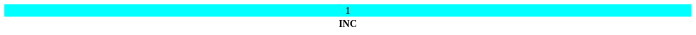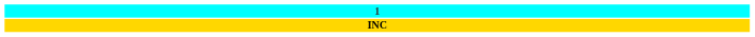row 2 | column 1: no background -> gold background
